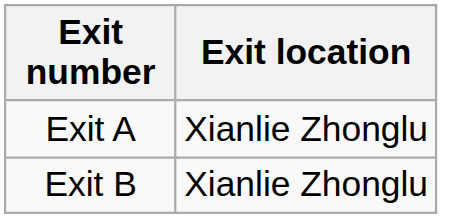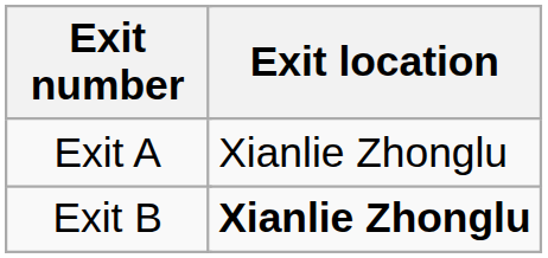Exit B | Exit location: normal -> bold
